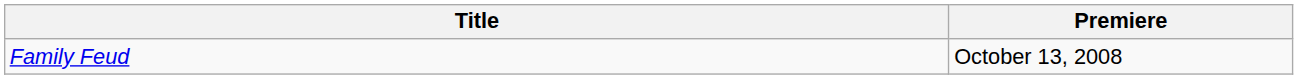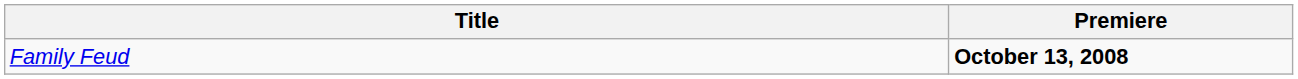Family Feud | Premiere: normal -> bold
